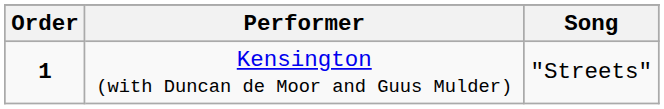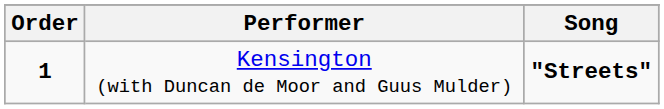Kensington (with Duncan de Moor and Guus Mulder) | Song: normal -> bold
